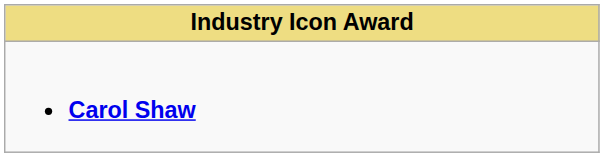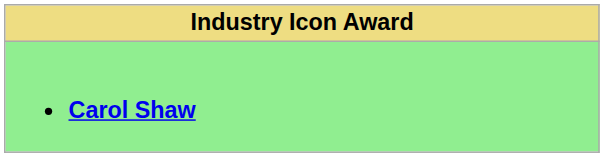row 2 | column 1: no background -> lightgreen background
